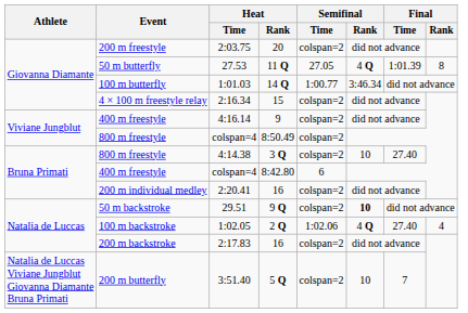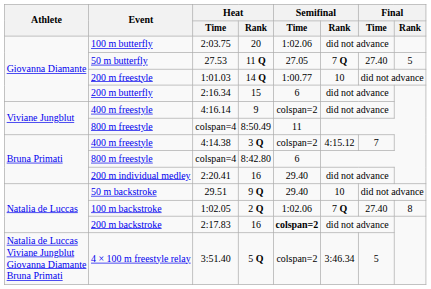2:03.75 | Event: 200 m freestyle -> 100 m butterfly
2:03.75 | Semifinal / Time: colspan=2 -> 1:02.06
27.53 | Semifinal / Rank: 4 Q -> 7 Q
27.53 | Final / Time: 1:01.39 -> 27.40
27.53 | Final / Rank: 8 -> 5
1:01.03 | Event: 100 m butterfly -> 200 m freestyle
1:01.03 | Semifinal / Rank: 3:46.34 -> 10
2:16.34 | Event: 4 × 100 m freestyle relay -> 200 m butterfly
2:16.34 | Semifinal / Time: colspan=2 -> 6
colspan=4 / 8:50.49 | Semifinal / Time: colspan=2 -> 11
4:14.38 | Event: 800 m freestyle -> 400 m freestyle
4:14.38 | Semifinal / Rank: 10 -> 4:15.12
4:14.38 | Final / Time: 27.40 -> 7
colspan=4 / 8:42.80 | Event: 400 m freestyle -> 800 m freestyle
2:20.41 | Semifinal / Time: colspan=2 -> 29.40
29.51 | Semifinal / Time: colspan=2 -> 29.40
29.51 | Semifinal / Rank: bold -> normal
1:02.05 | Semifinal / Rank: 4 Q -> 7 Q
1:02.05 | Final / Rank: 4 -> 8
2:17.83 | Semifinal / Time: normal -> bold
3:51.40 | Event: 200 m butterfly -> 4 × 100 m freestyle relay
3:51.40 | Semifinal / Rank: 10 -> 3:46.34
3:51.40 | Final / Time: 7 -> 5
